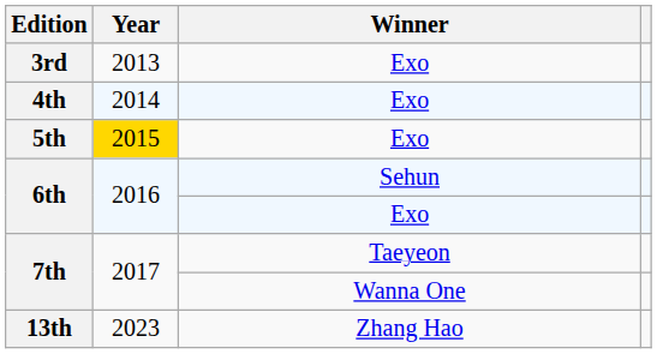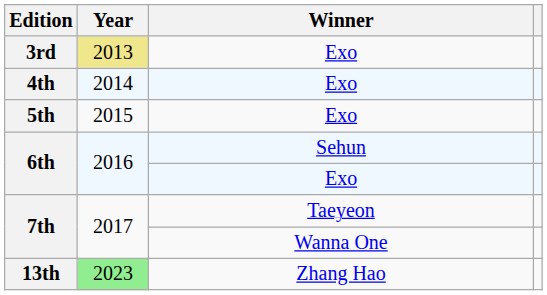3rd | Year: no background -> khaki background
5th | Year: gold background -> no background
13th | Year: no background -> lightgreen background
